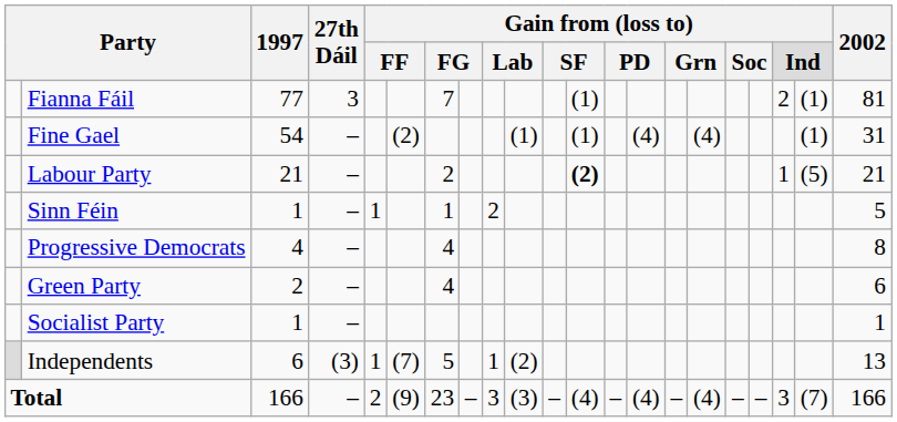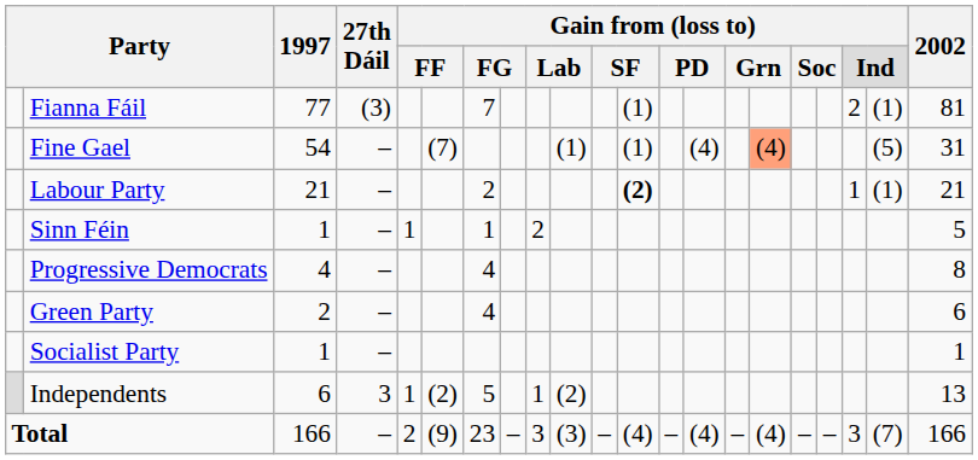Fianna Fáil | 27th Dáil: 3 -> (3)
Fine Gael | column 6: (2) -> (7)
Fine Gael | column 16: no background -> lightsalmon background
Fine Gael | column 20: (1) -> (5)
Labour Party | column 20: (5) -> (1)
Independents | 27th Dáil: (3) -> 3
Independents | column 6: (7) -> (2)
